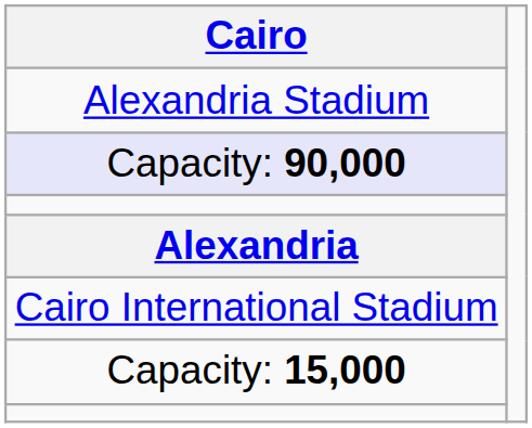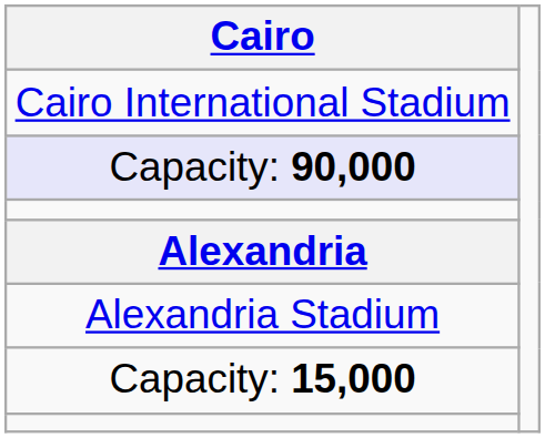row 2 | Cairo: Alexandria Stadium -> Cairo International Stadium
row 6 | Cairo: Cairo International Stadium -> Alexandria Stadium
